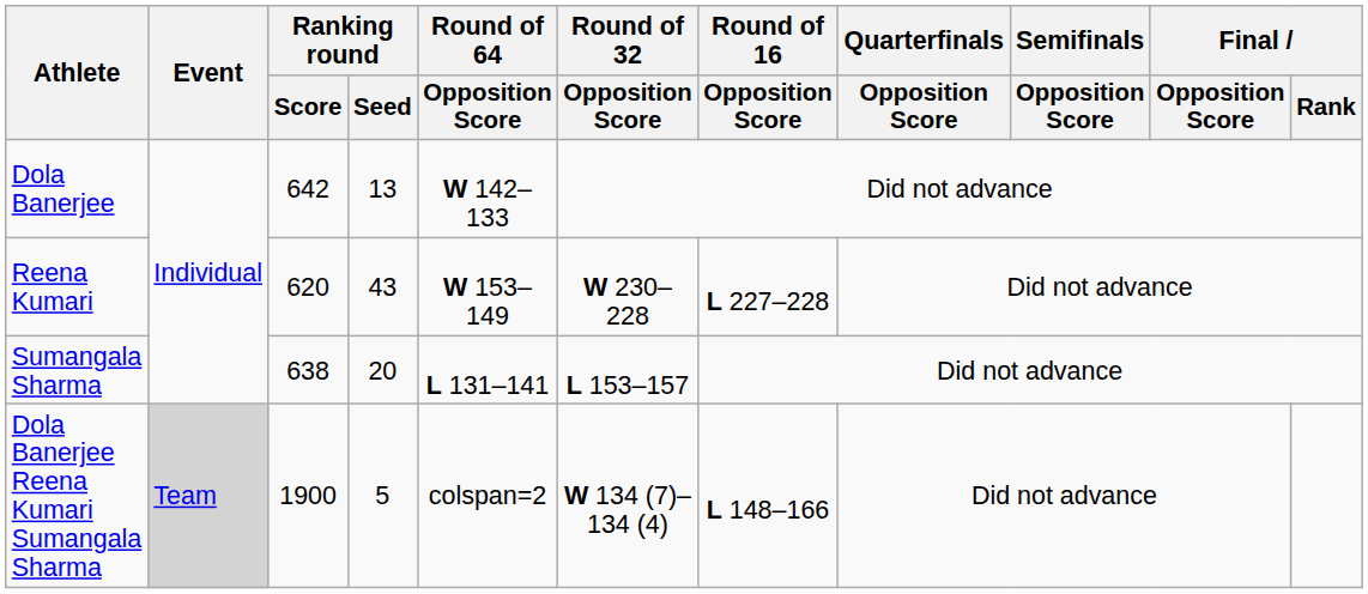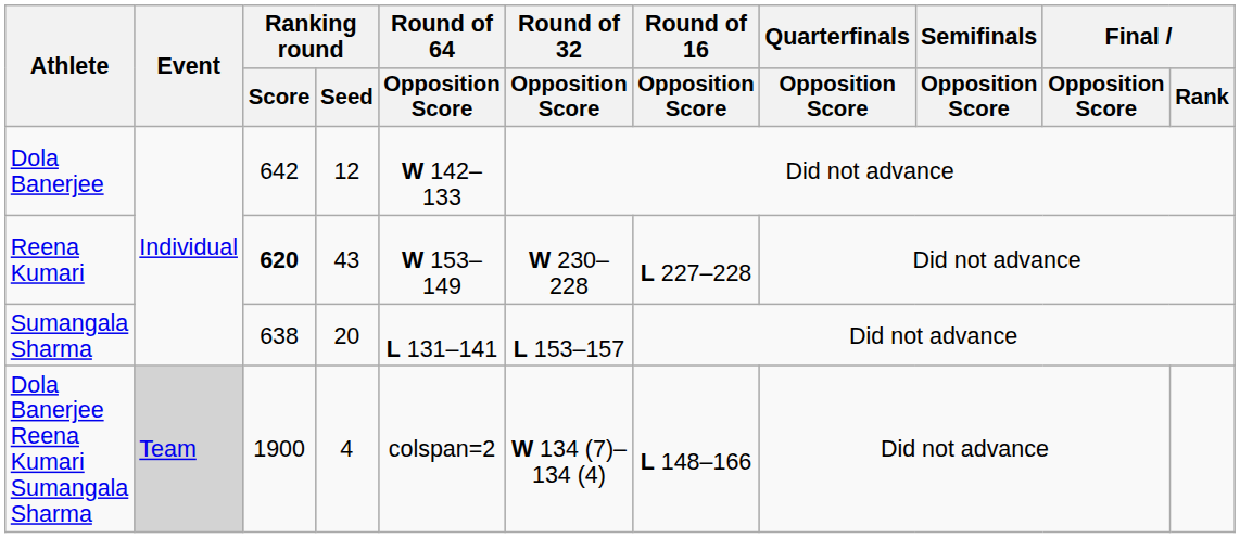Dola Banerjee | Ranking round / Seed: 13 -> 12
Reena Kumari | Ranking round / Score: normal -> bold
Dola Banerjee Reena Kumari Sumangala Sharma | Ranking round / Seed: 5 -> 4
